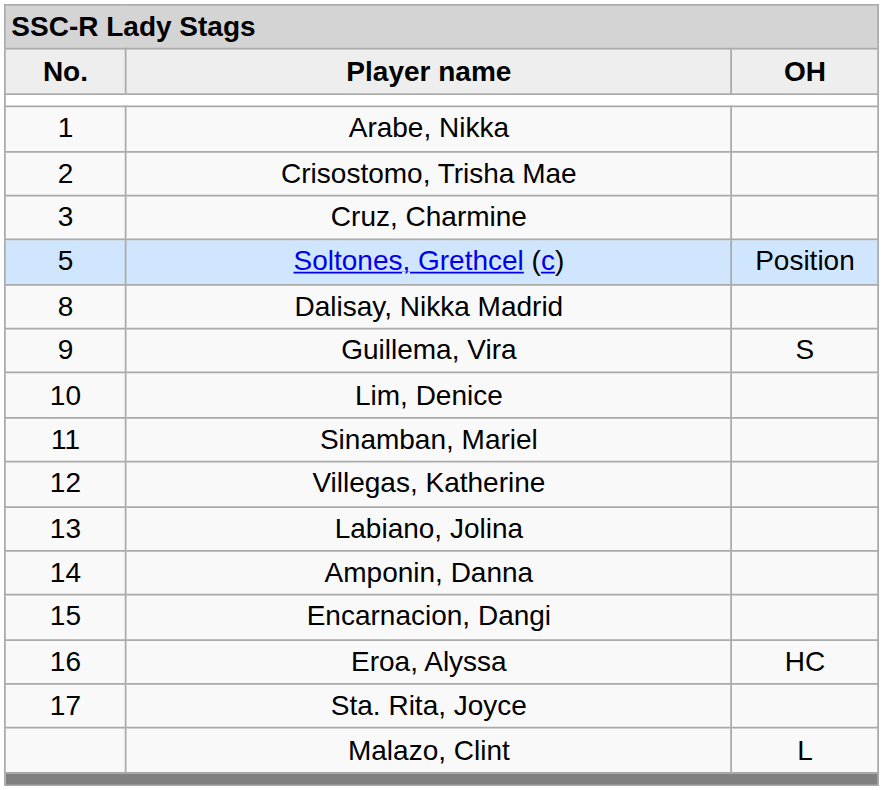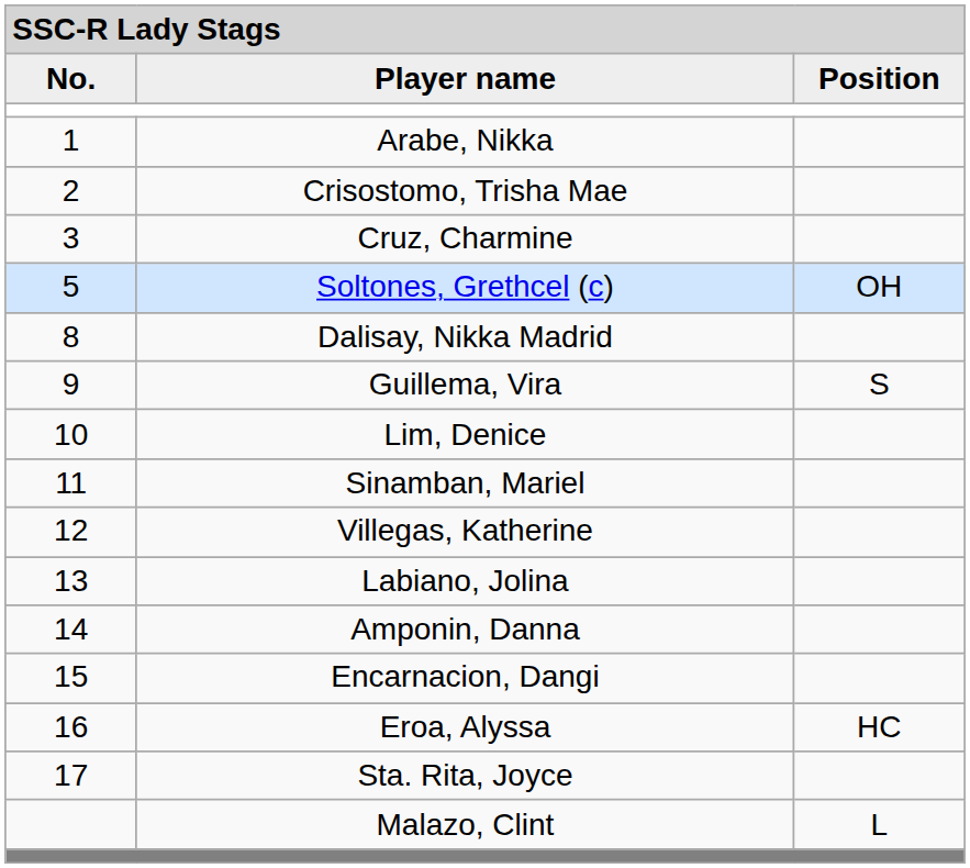Player name | column 3: OH -> Position
Soltones, Grethcel (c) | column 3: Position -> OH
